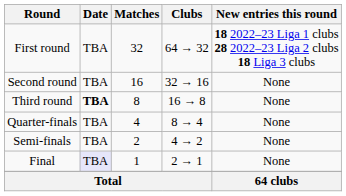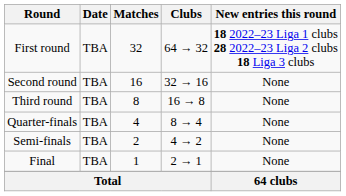Third round | Date: bold -> normal
Final | Date: lavender background -> no background
